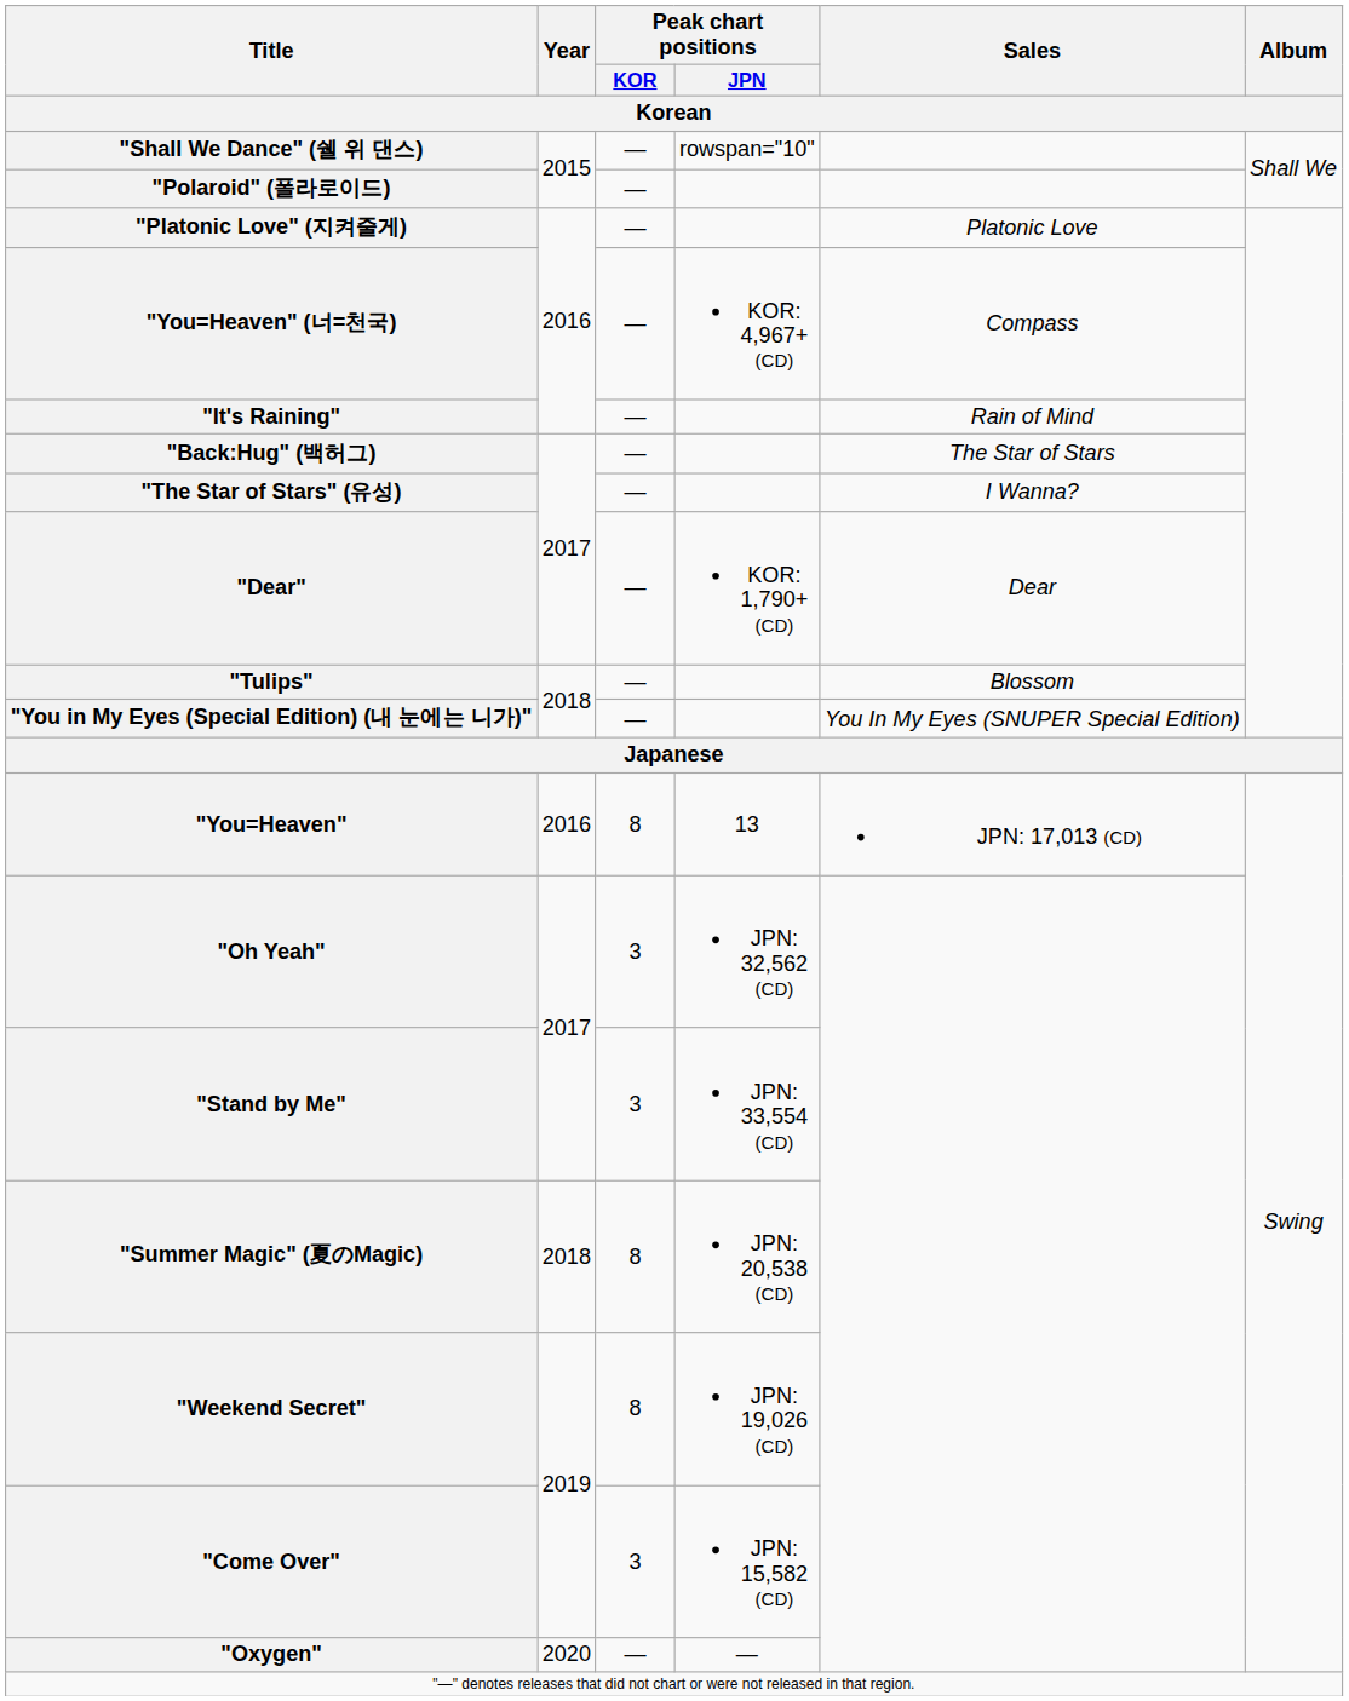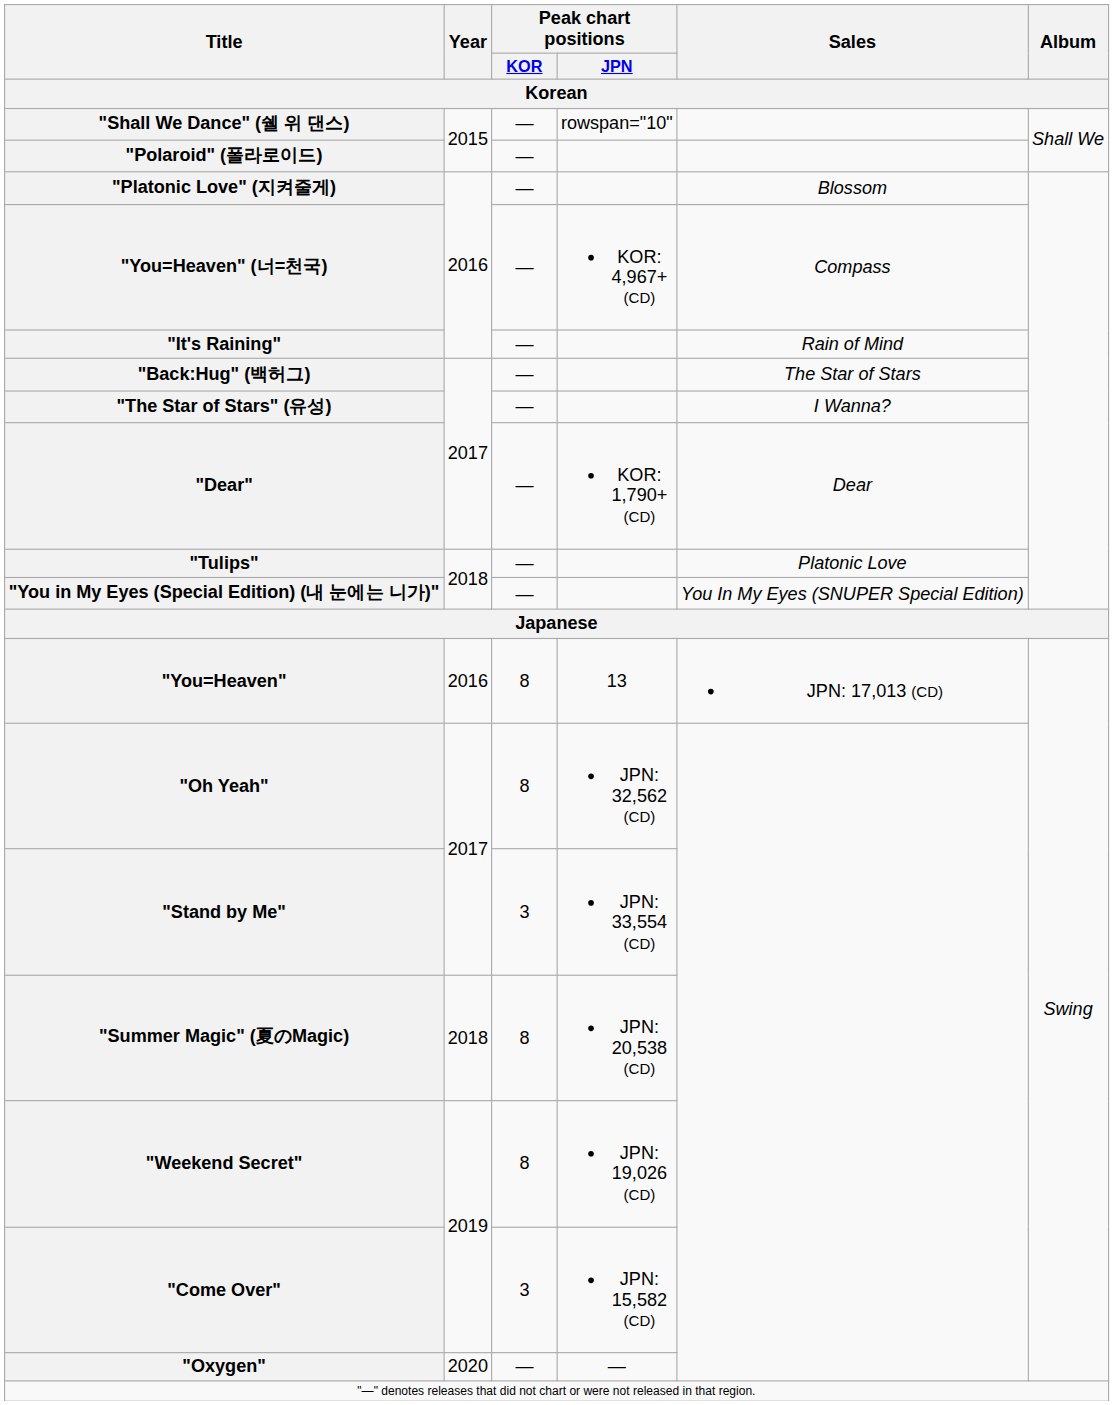"Platonic Love" (지켜줄게) | Sales: Platonic Love -> Blossom
"Tulips" | Sales: Blossom -> Platonic Love
"Oh Yeah" | Peak chart positions / KOR: 3 -> 8
